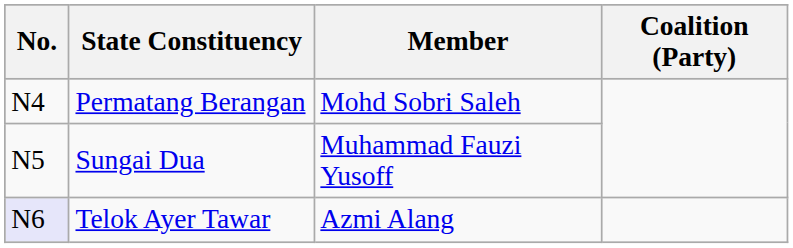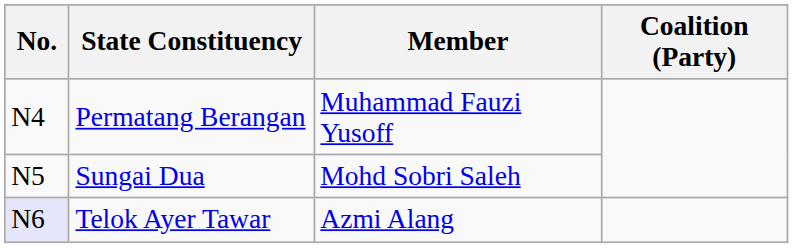Permatang Berangan | Member: Mohd Sobri Saleh -> Muhammad Fauzi Yusoff
Sungai Dua | Member: Muhammad Fauzi Yusoff -> Mohd Sobri Saleh
